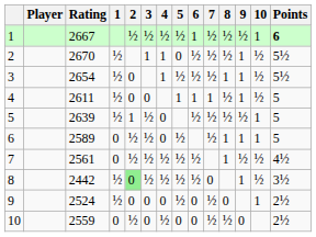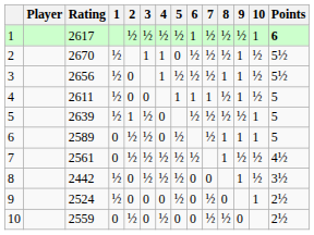row 2 | Rating: 2667 -> 2617
row 4 | Rating: 2654 -> 2656
row 9 | 2: lightgreen background -> no background
row 9 | 6: ½ -> 0
